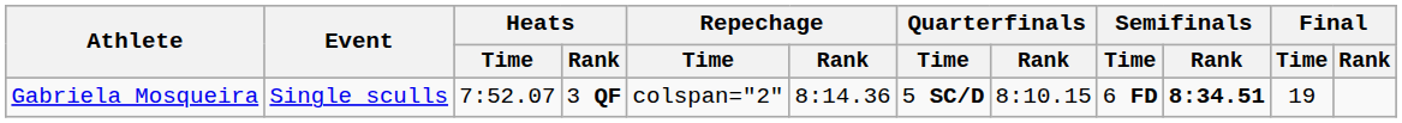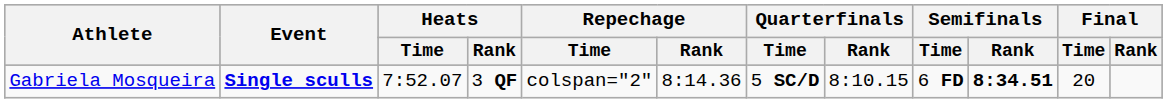Gabriela Mosqueira | Event: normal -> bold
Gabriela Mosqueira | Final / Time: 19 -> 20
